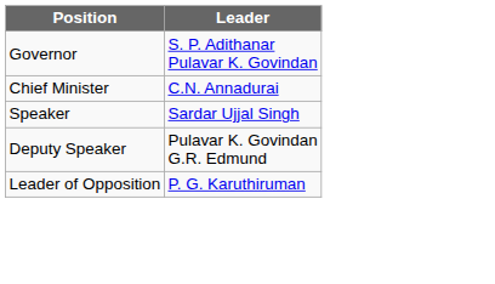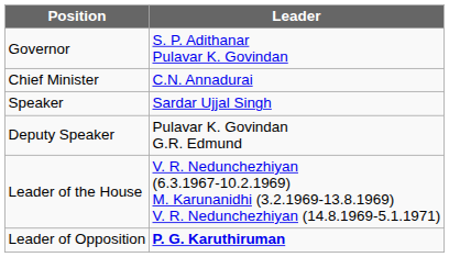+ row: Leader of the House | V. R. Nedunchezhiyan (6.3.1967-10.2.1969) M. Karunanidhi (3.2.1969-13.8.1969) V. R. Nedunchezhiyan (14.8.1969-5.1.1971)
Leader of Opposition | Leader: normal -> bold
